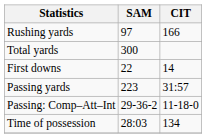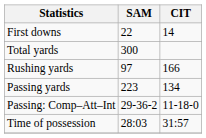rows swapped: First downs <-> Rushing yards
Passing yards | CIT: 31:57 -> 134
Time of possession | CIT: 134 -> 31:57
